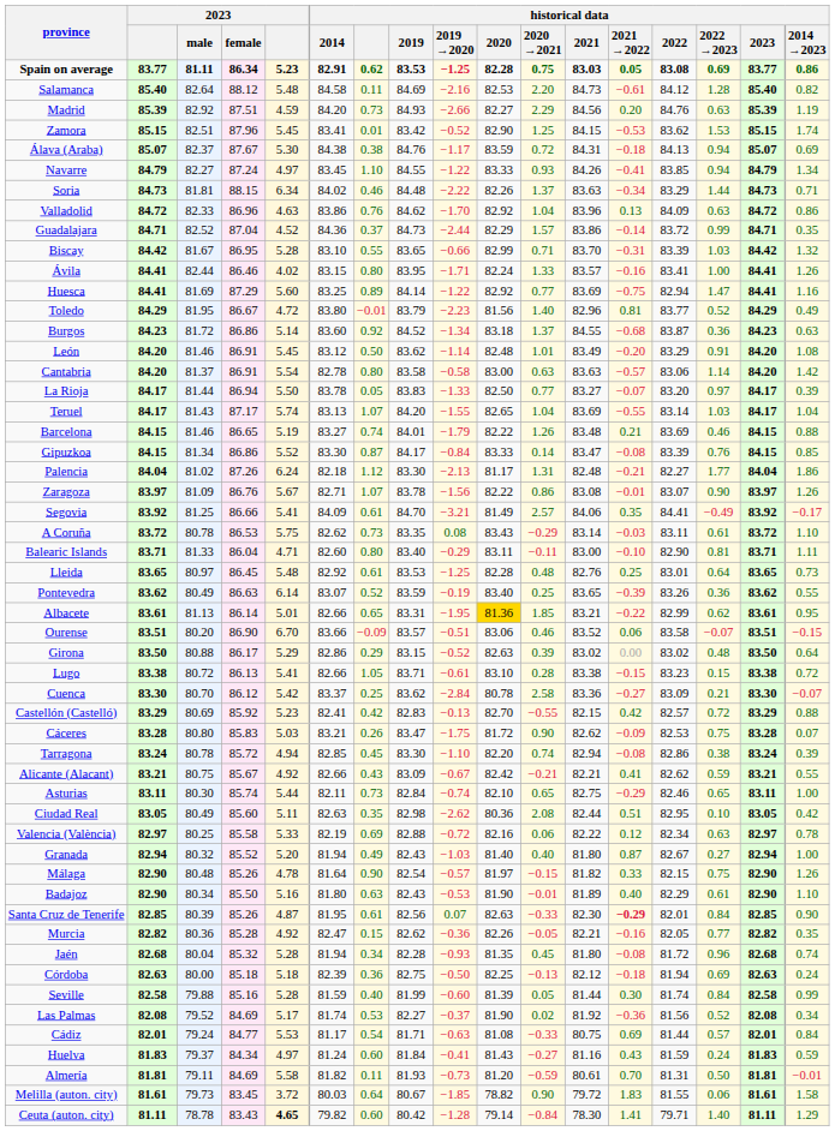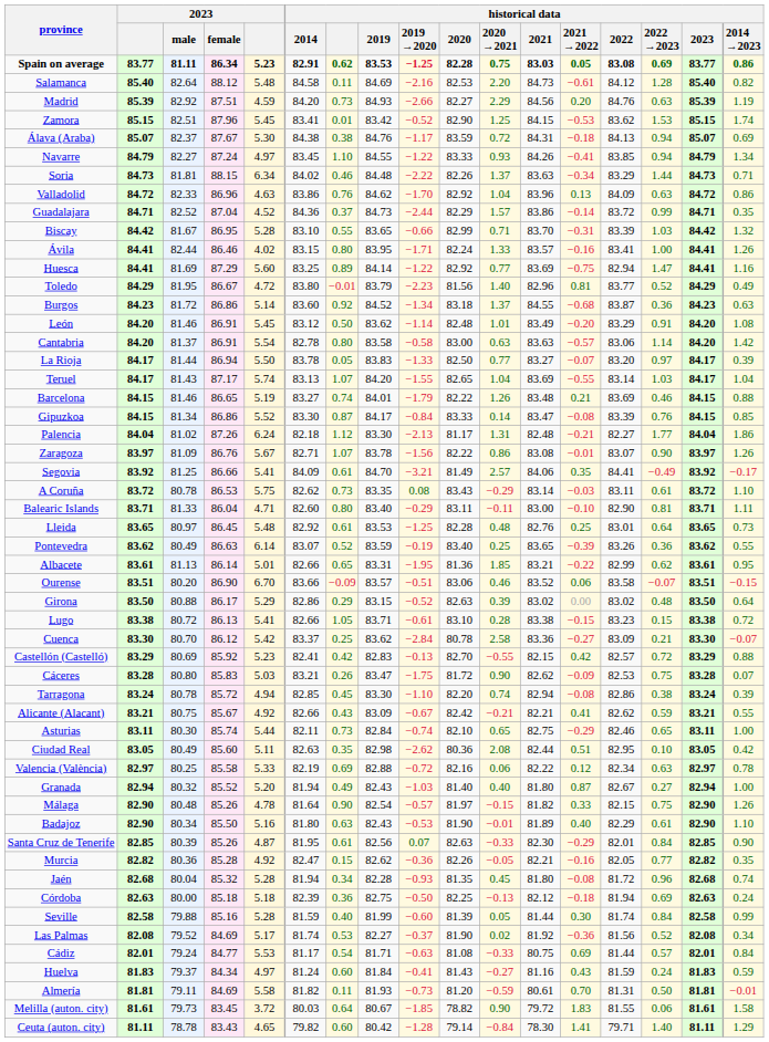Albacete | historical data / 2020: gold background -> no background
Santa Cruz de Tenerife | historical data / 2021 →2022: bold -> normal
Ceuta (auton. city) | column 5: bold -> normal
